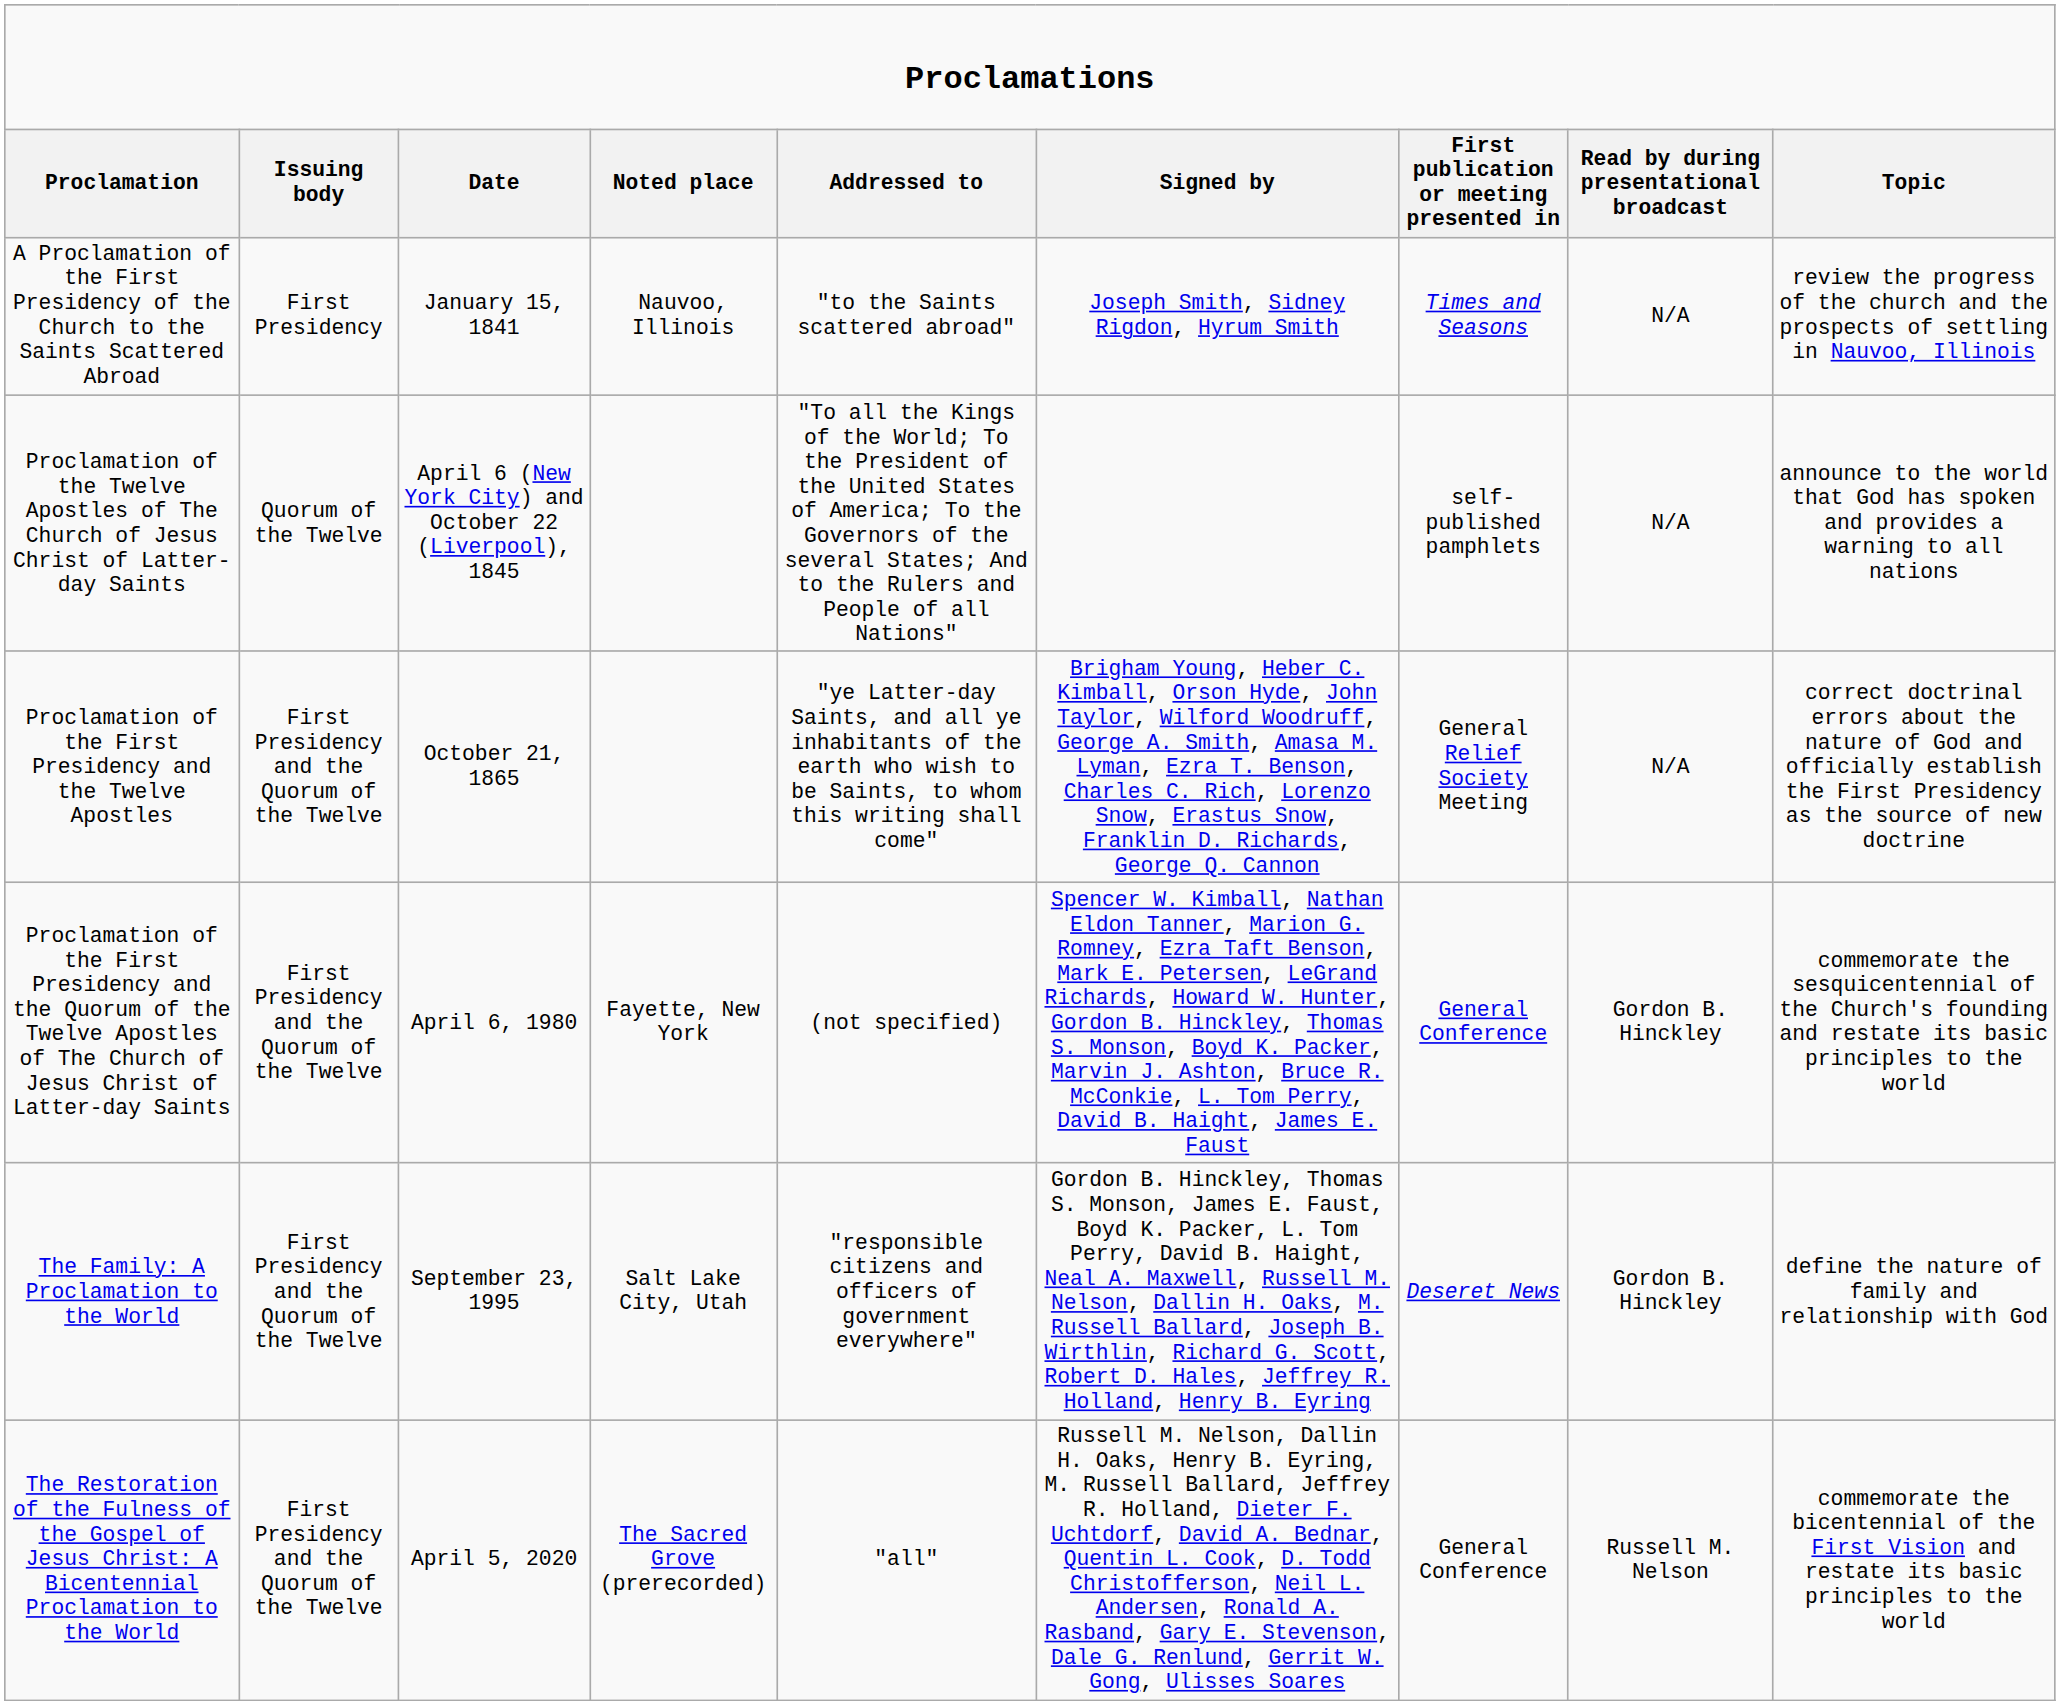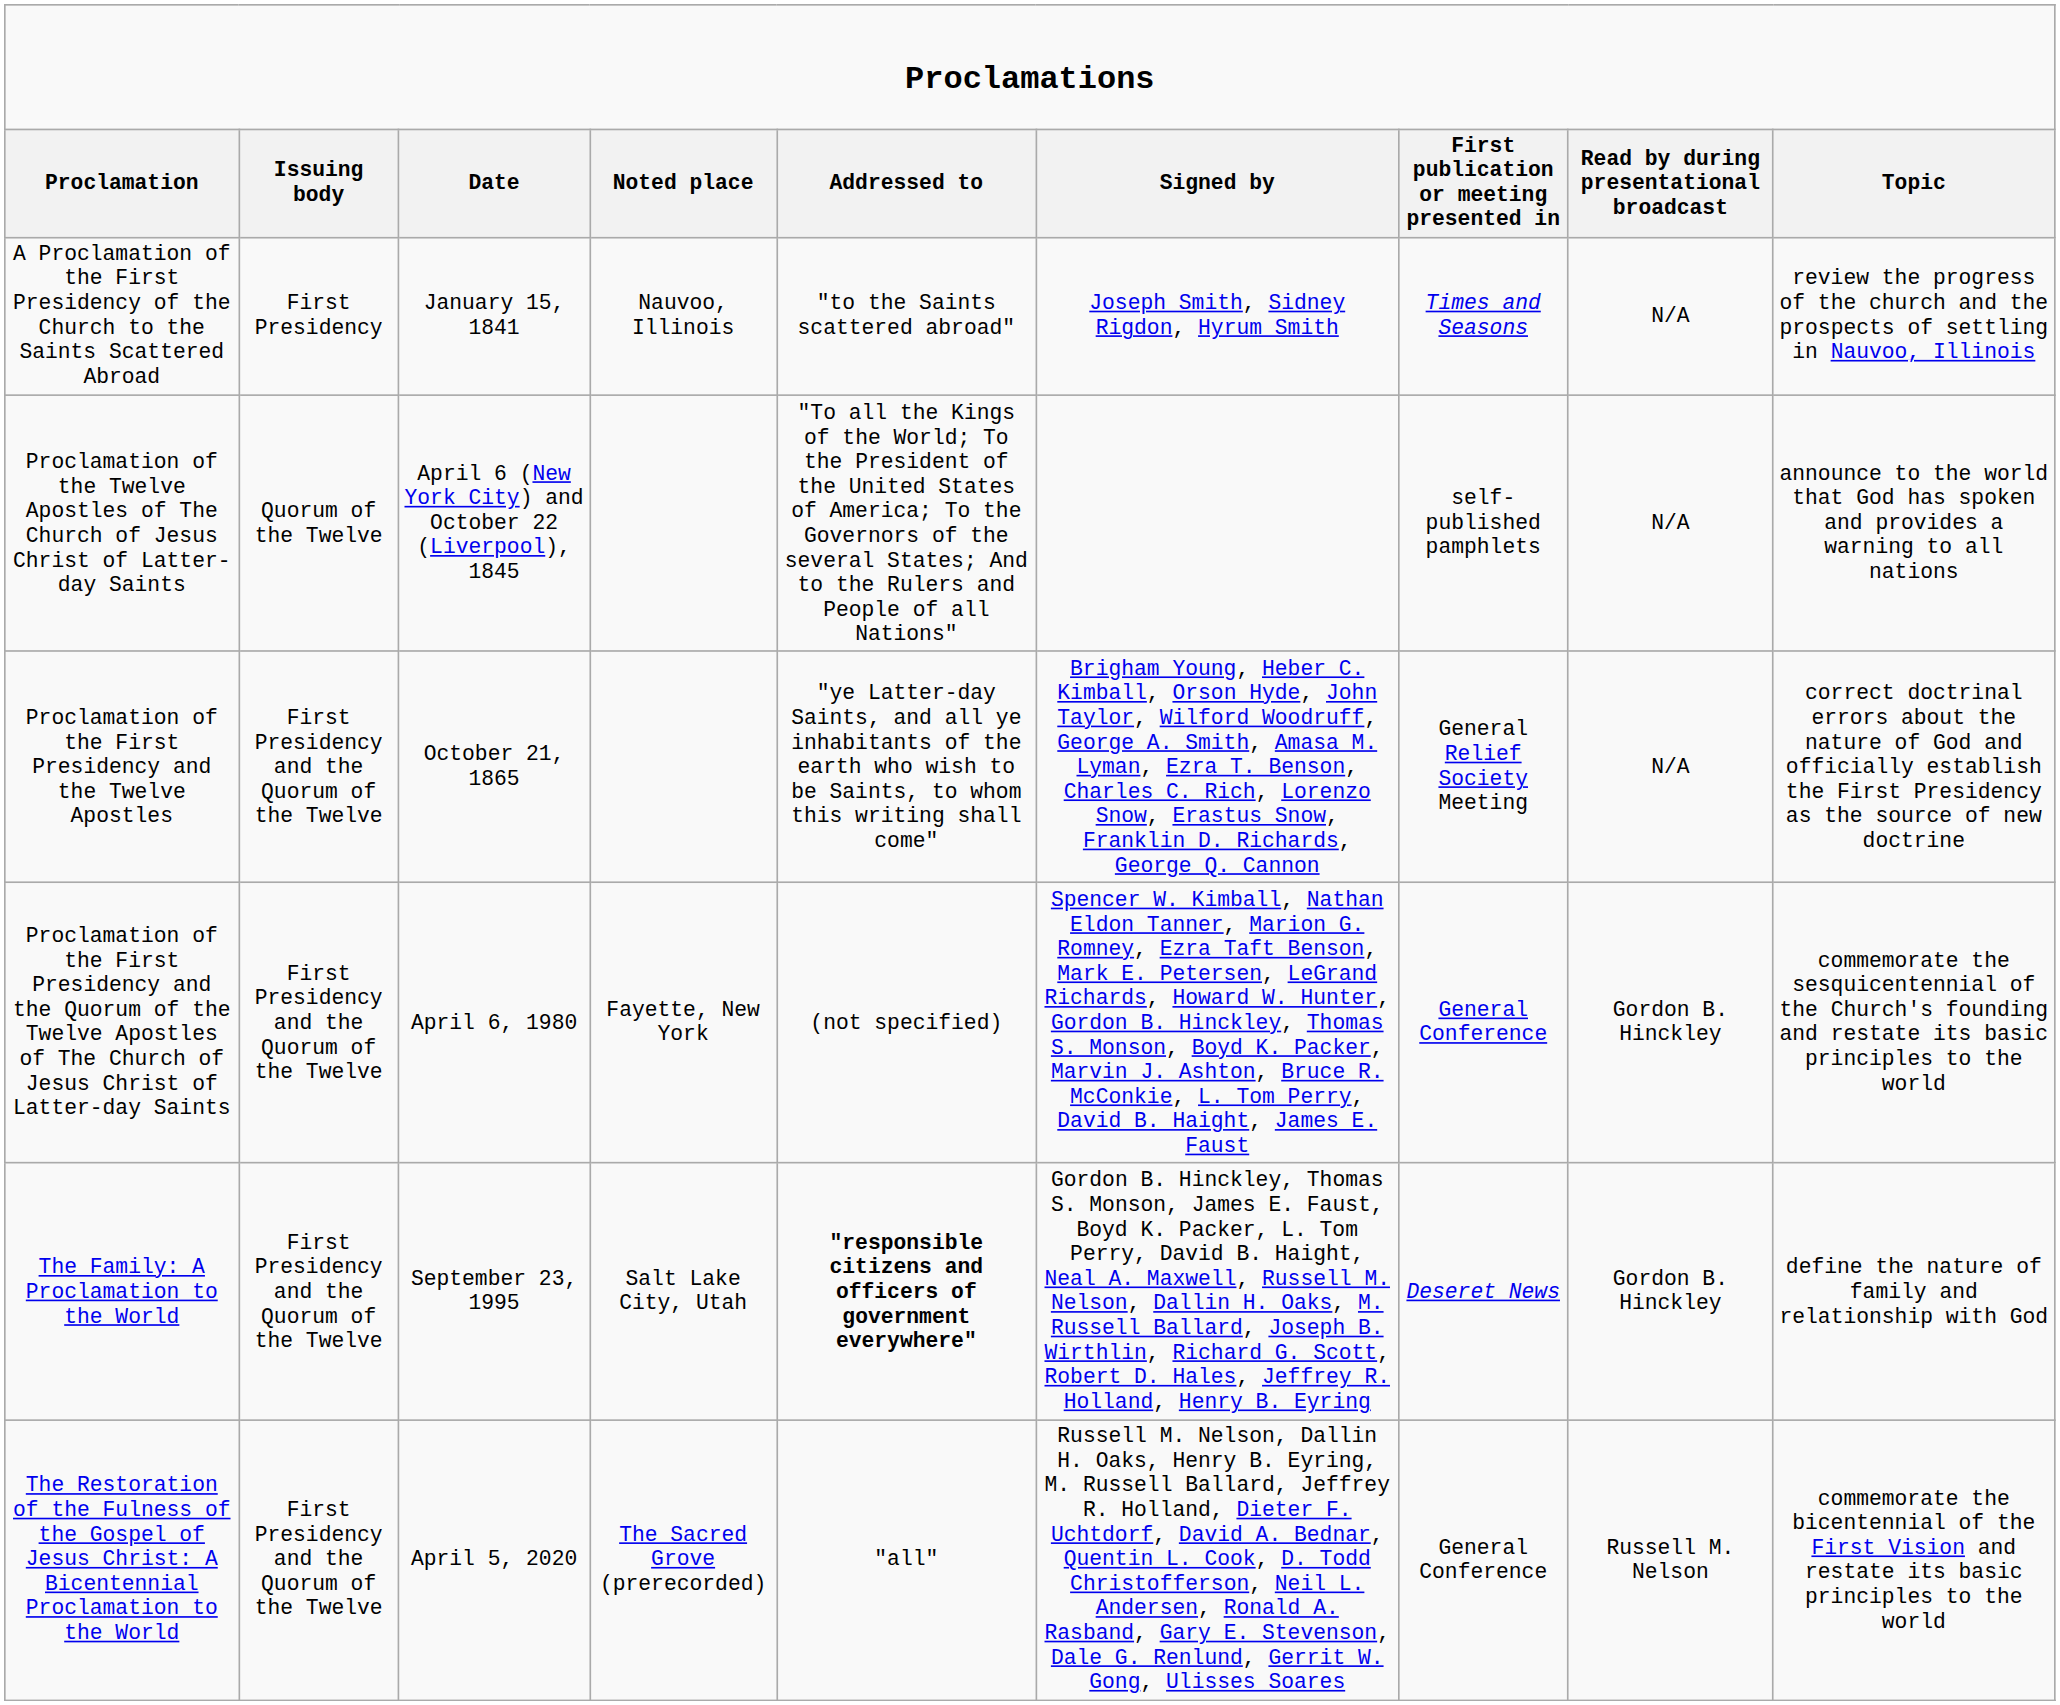The Family: A Proclamation to the World | column 5: normal -> bold
